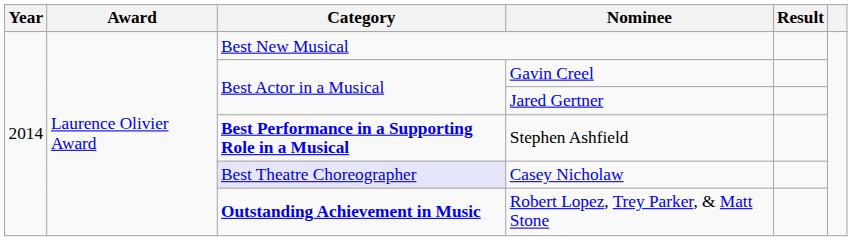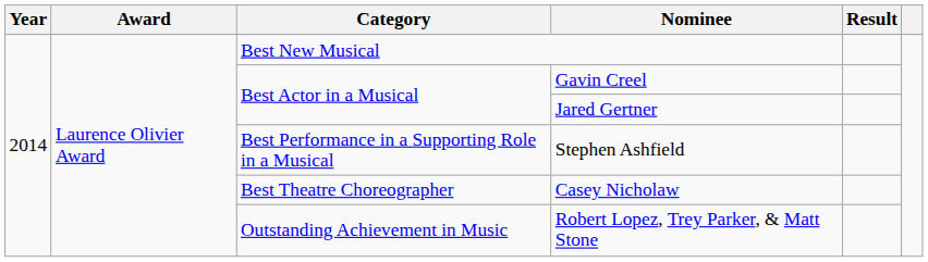Stephen Ashfield | Category: bold -> normal
Casey Nicholaw | Category: lavender background -> no background
Robert Lopez, Trey Parker, & Matt Stone | Category: bold -> normal
